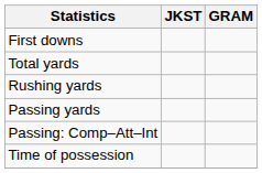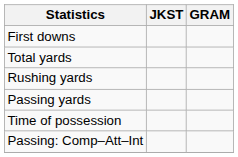rows swapped: Passing: Comp–Att–Int <-> Time of possession
